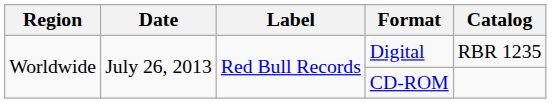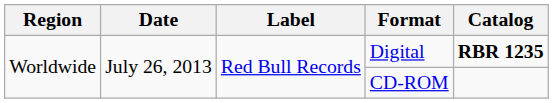Digital | Catalog: normal -> bold
